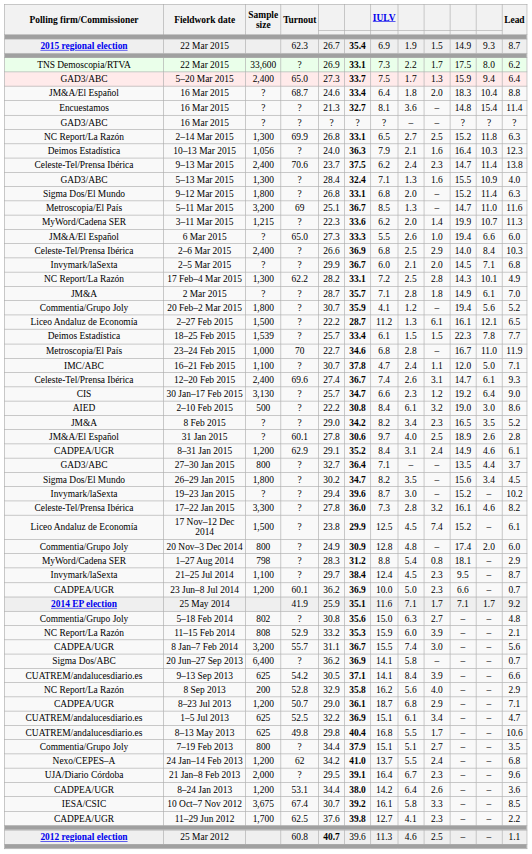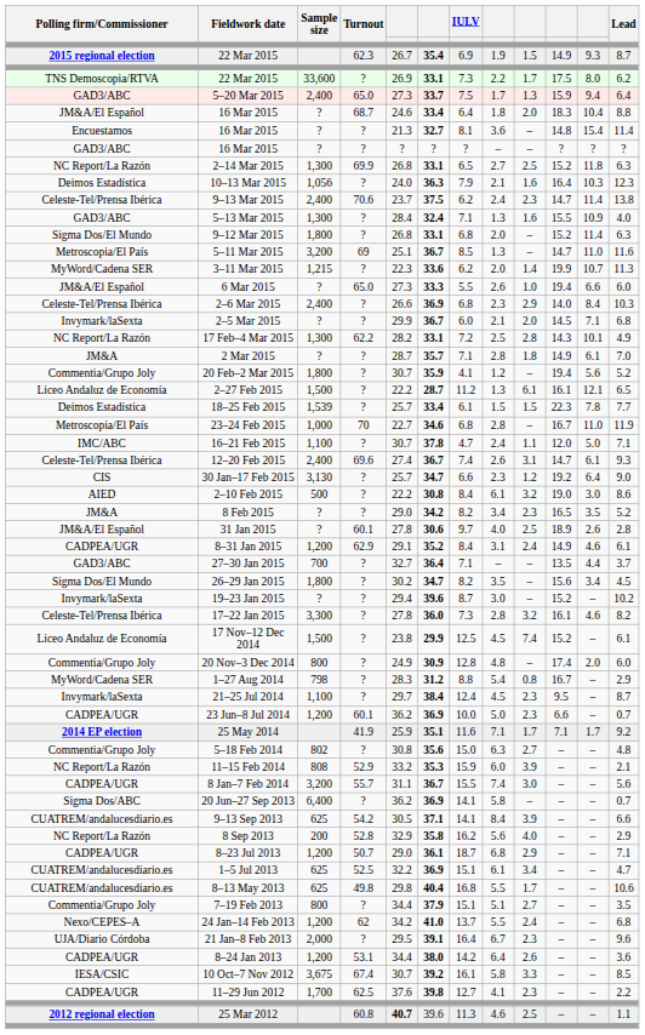2–6 Mar 2015 | column 8: 2.5 -> 2.3
27–30 Jan 2015 | Sample size: 800 -> 700
1–27 Aug 2014 | column 10: 18.1 -> 16.7
